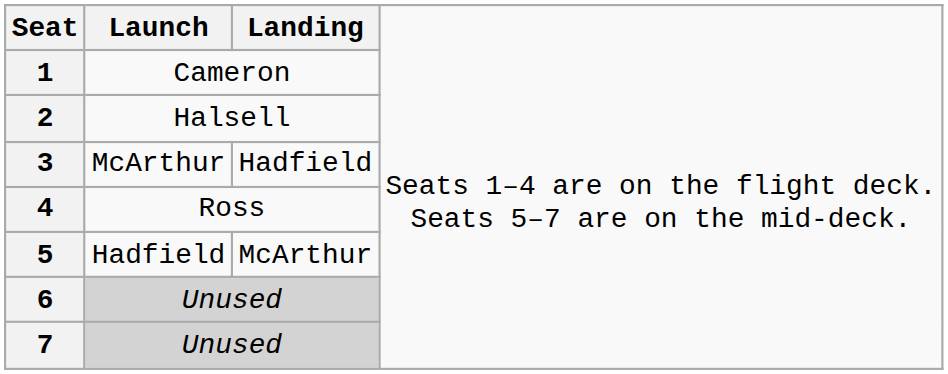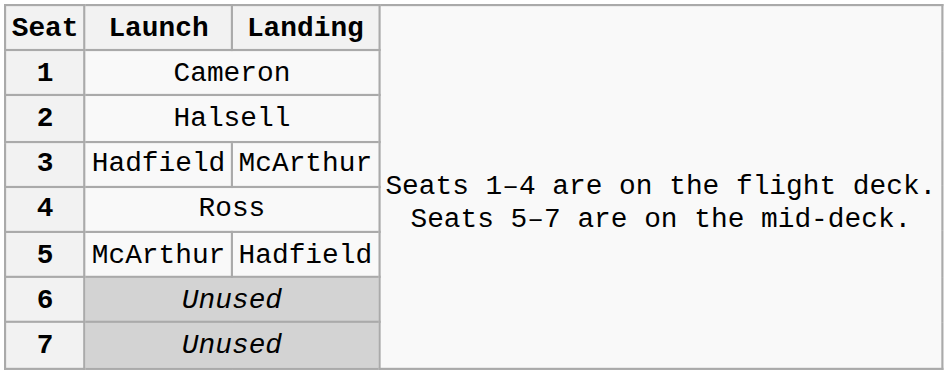3 | column 2: McArthur -> Hadfield
3 | column 3: Hadfield -> McArthur
5 | column 2: Hadfield -> McArthur
5 | column 3: McArthur -> Hadfield
